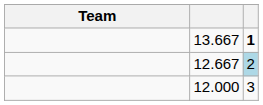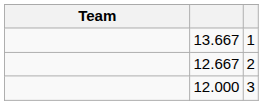13.667 | column 3: bold -> normal
12.667 | column 3: lightblue background -> no background
